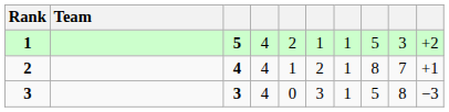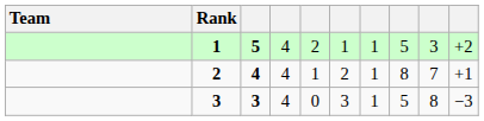columns swapped: Rank <-> Team
